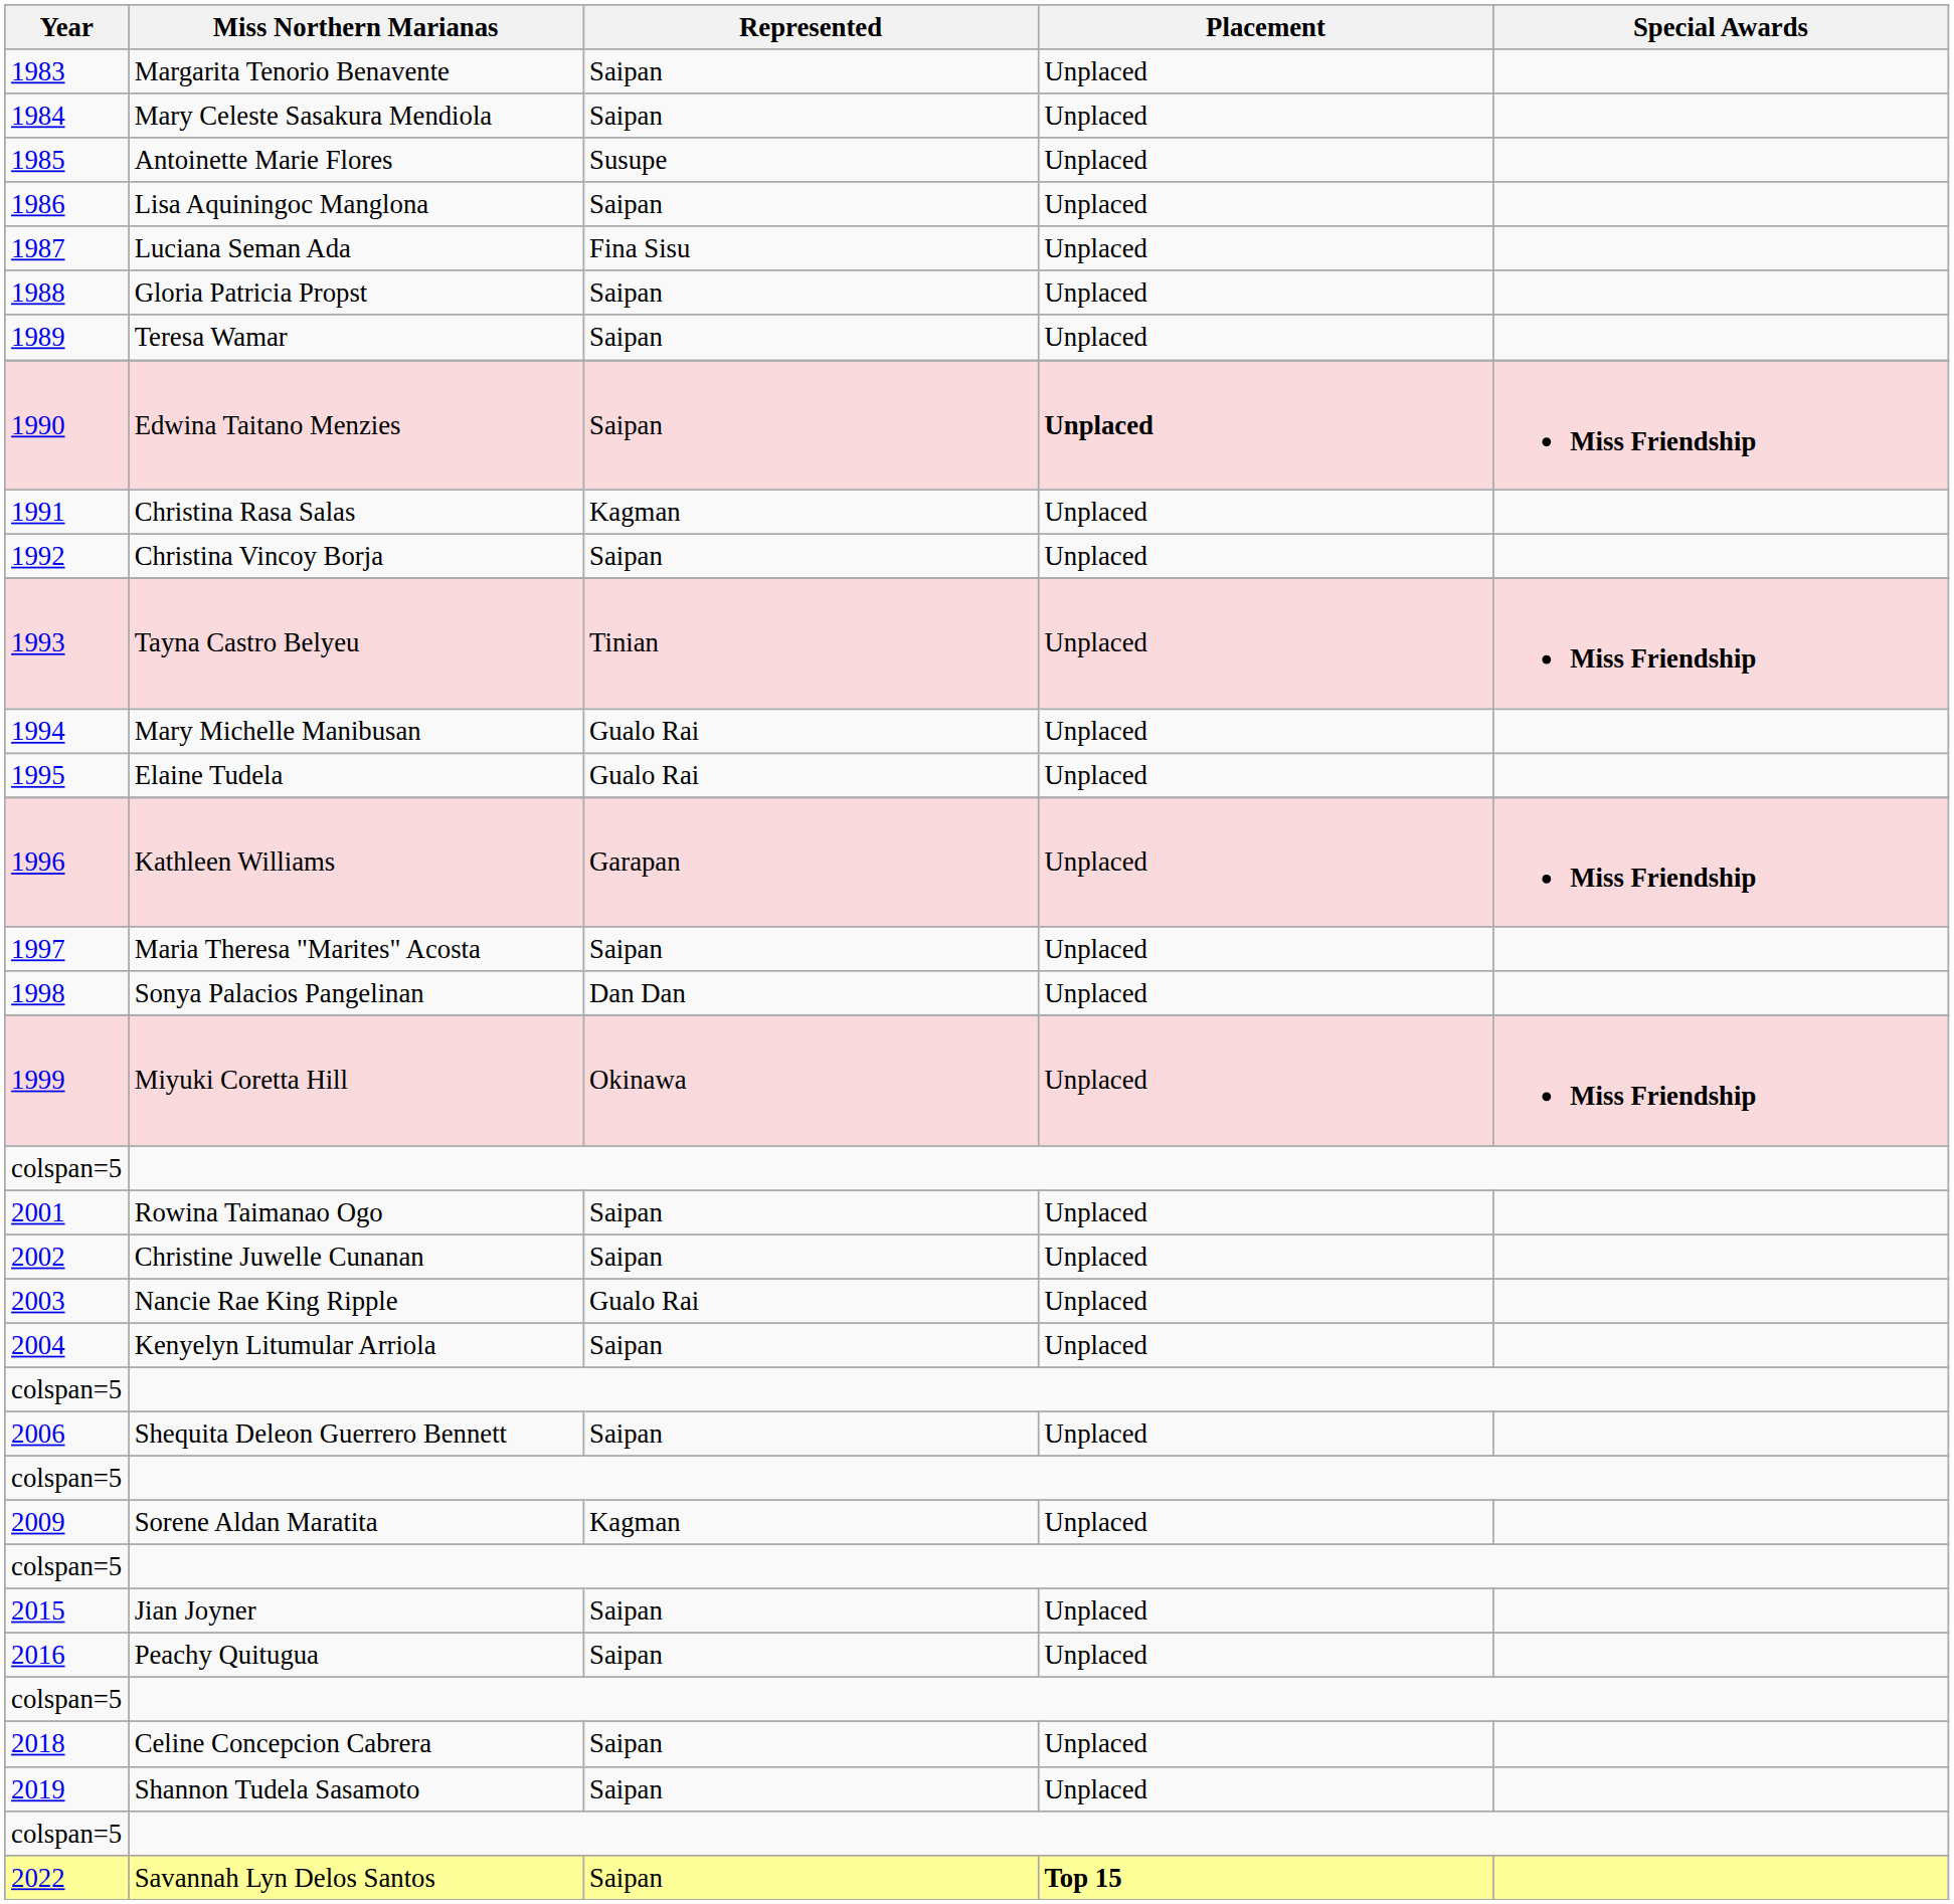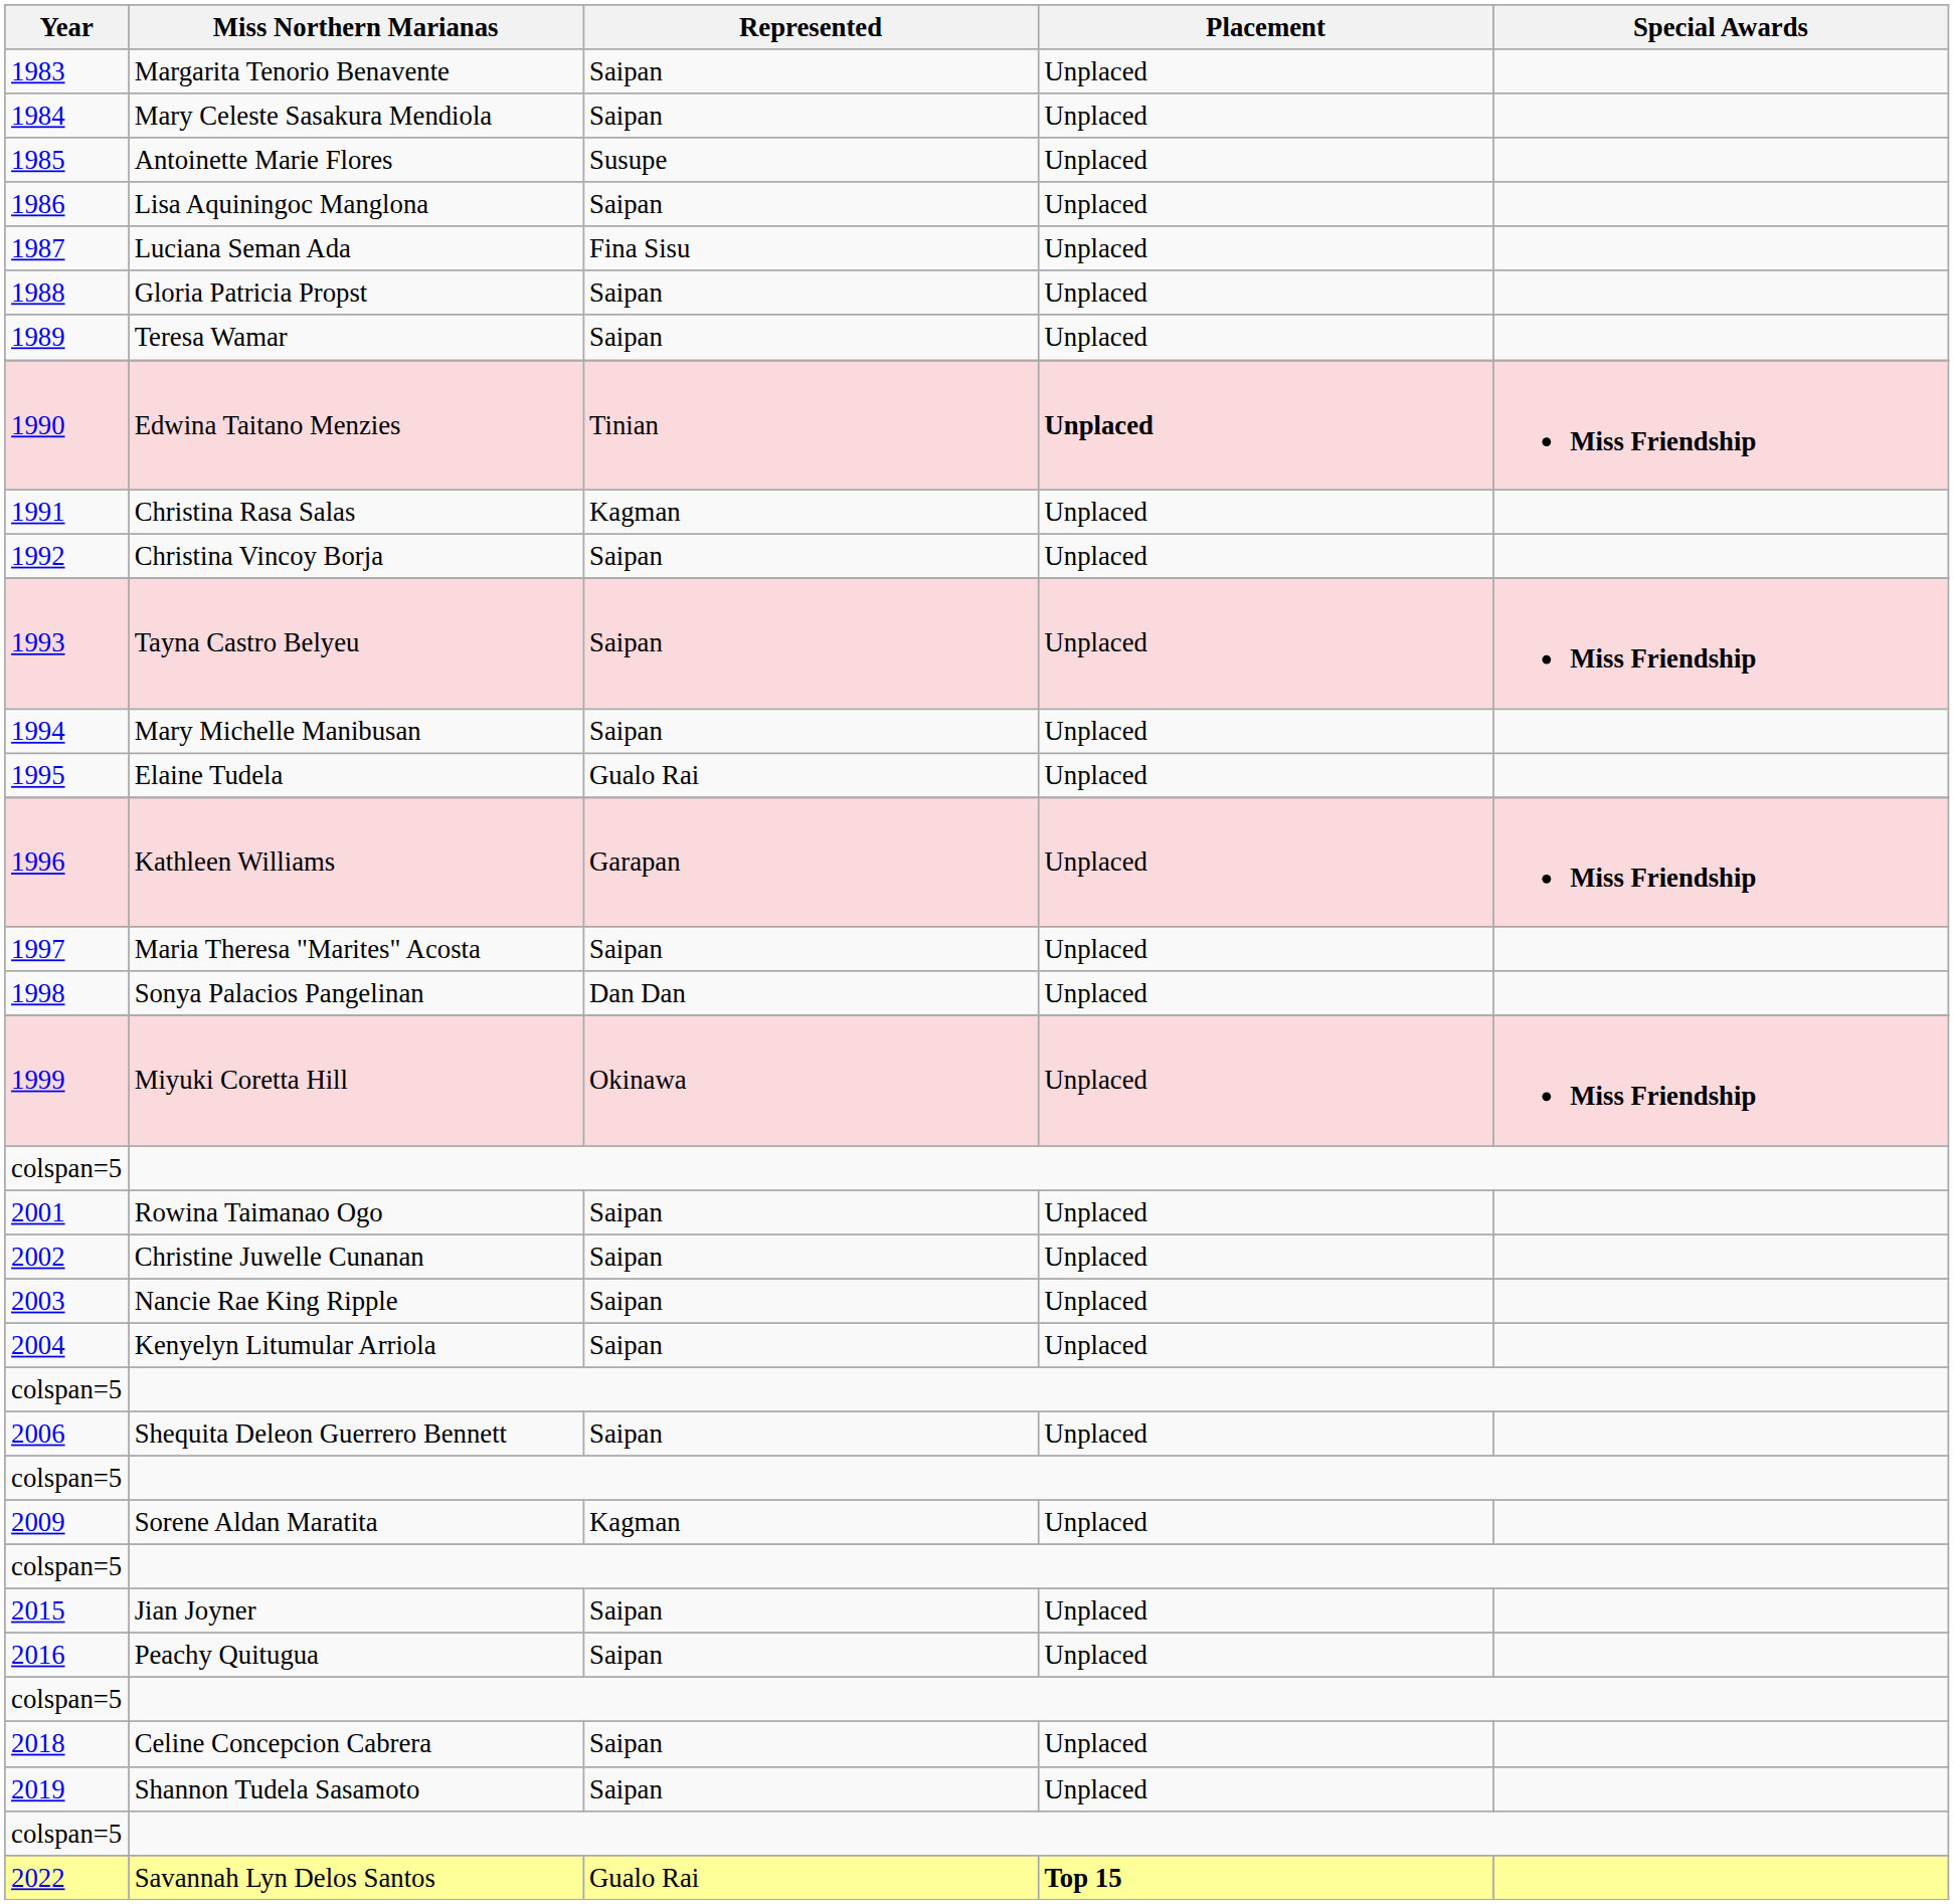1990 | Represented: Saipan -> Tinian
1993 | Represented: Tinian -> Saipan
1994 | Represented: Gualo Rai -> Saipan
2003 | Represented: Gualo Rai -> Saipan
2022 | Represented: Saipan -> Gualo Rai
